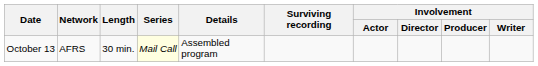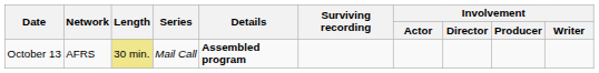October 13 | Length: no background -> khaki background
October 13 | Series: lightyellow background -> no background
October 13 | Details: normal -> bold
